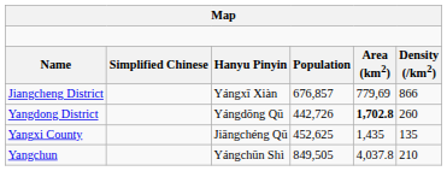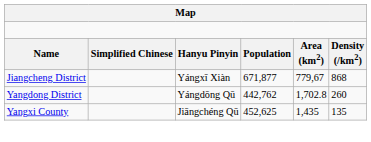Jiangcheng District | column 4: 676,857 -> 671,877
Jiangcheng District | column 5: 779,69 -> 779,67
Jiangcheng District | column 6: 866 -> 868
Yangdong District | column 4: 442,726 -> 442,762
Yangdong District | column 5: bold -> normal
- row: Yangchun | Yángchūn Shì | 849,505 | 4,037.8 | 210
